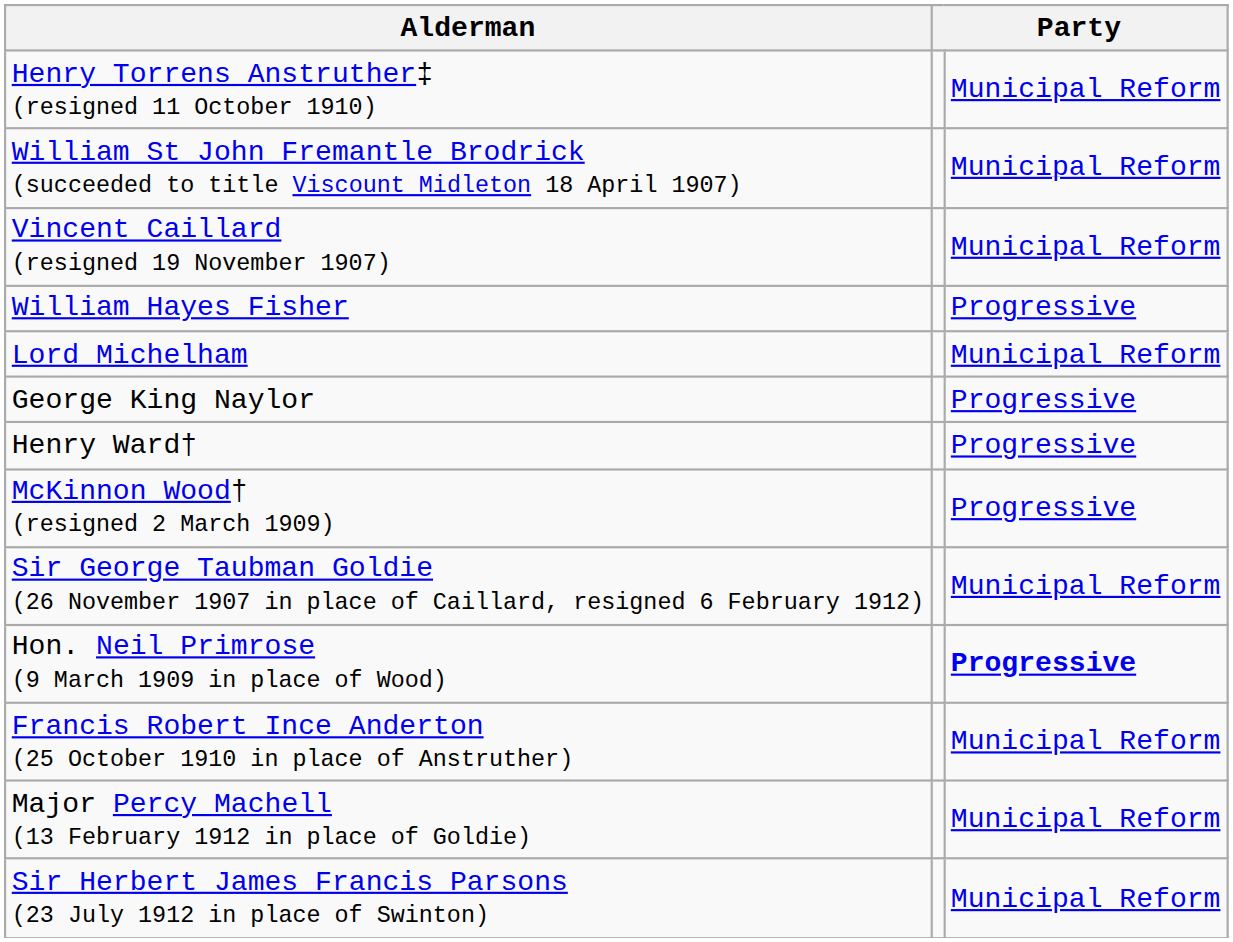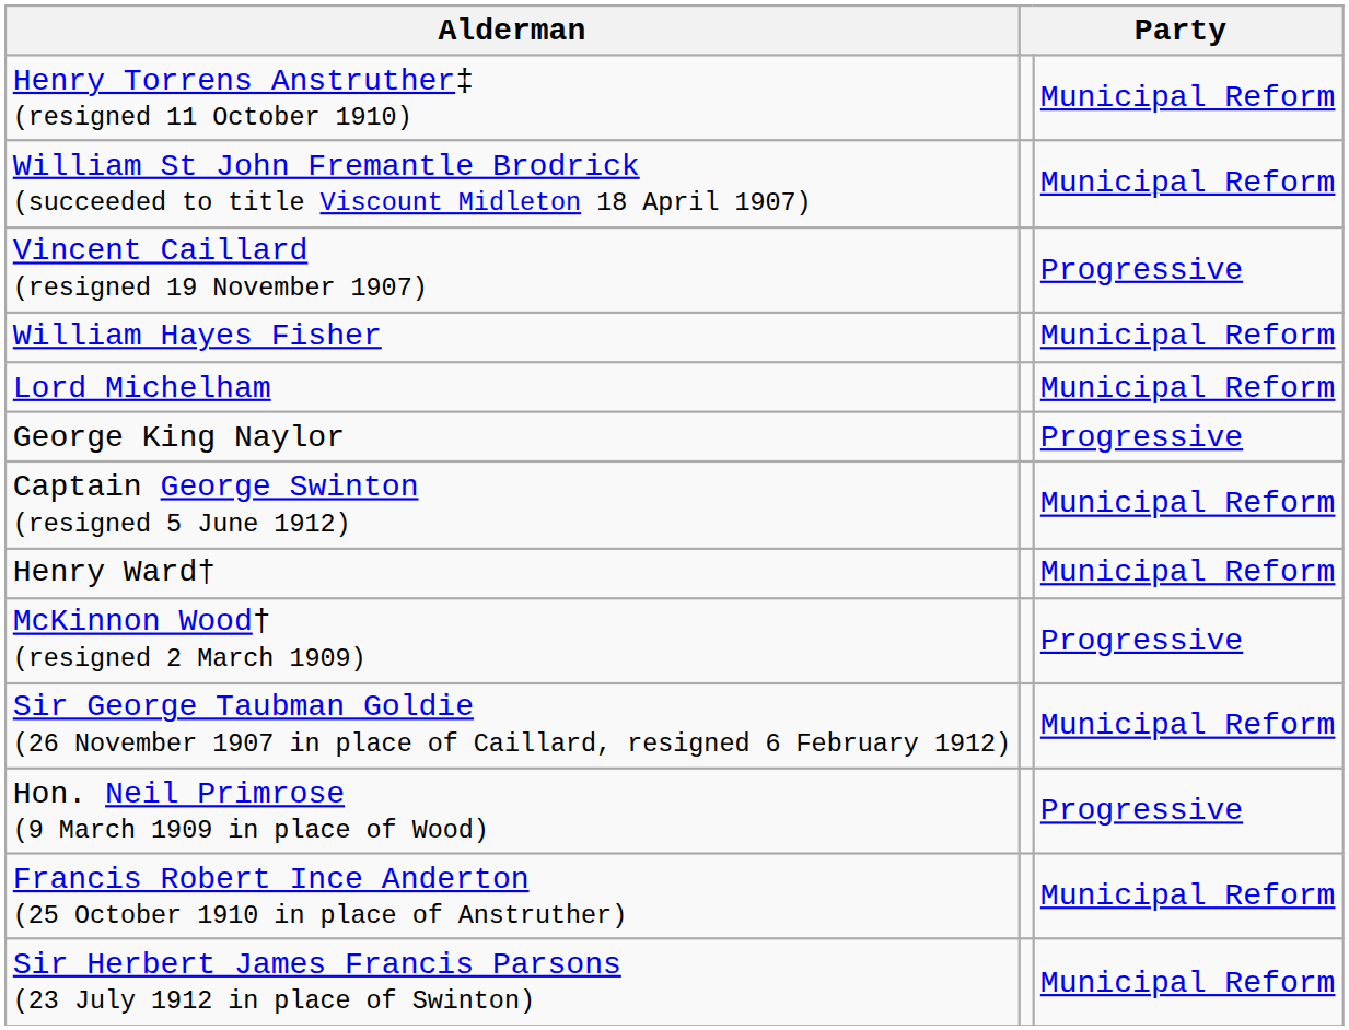Vincent Caillard (resigned 19 November 1907) | column 3: Municipal Reform -> Progressive
William Hayes Fisher | column 3: Progressive -> Municipal Reform
+ row: Captain George Swinton (resigned 5 June 1912) | Municipal Reform
Henry Ward† | column 3: Progressive -> Municipal Reform
Hon. Neil Primrose (9 March 1909 in place of Wood) | column 3: bold -> normal
- row: Major Percy Machell (13 February 1912 in place of Goldie) | Municipal Reform
